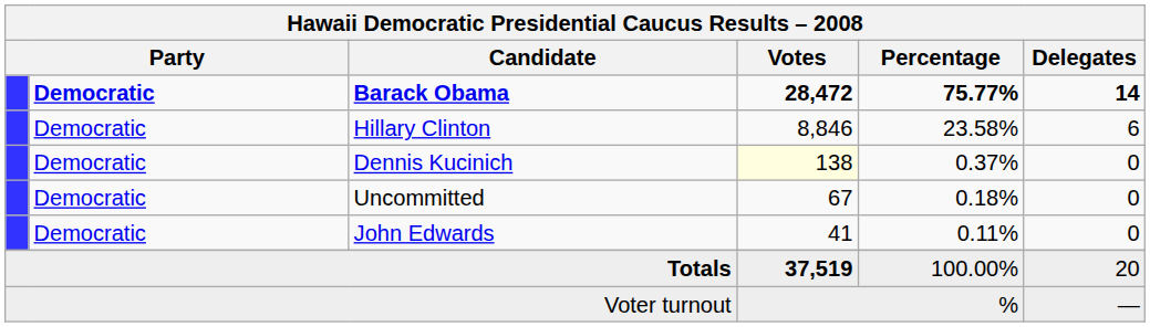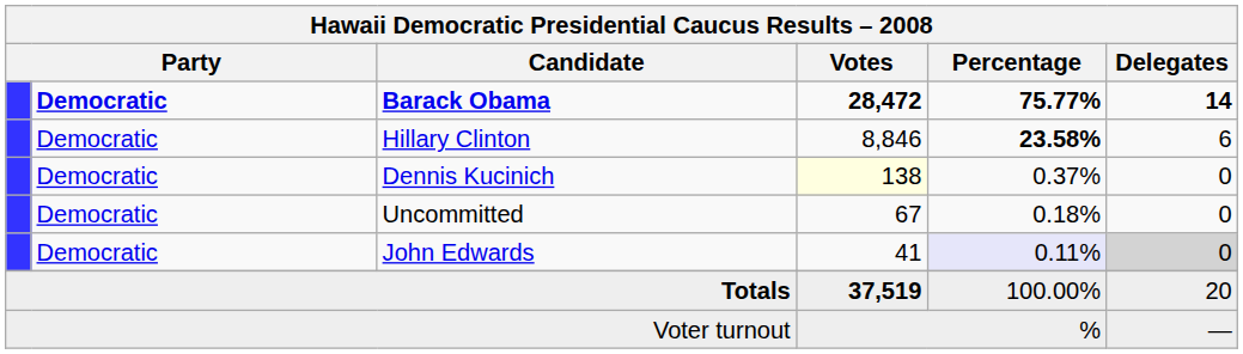Hillary Clinton | Percentage: normal -> bold
John Edwards | Percentage: no background -> lavender background
John Edwards | Delegates: no background -> lightgrey background
